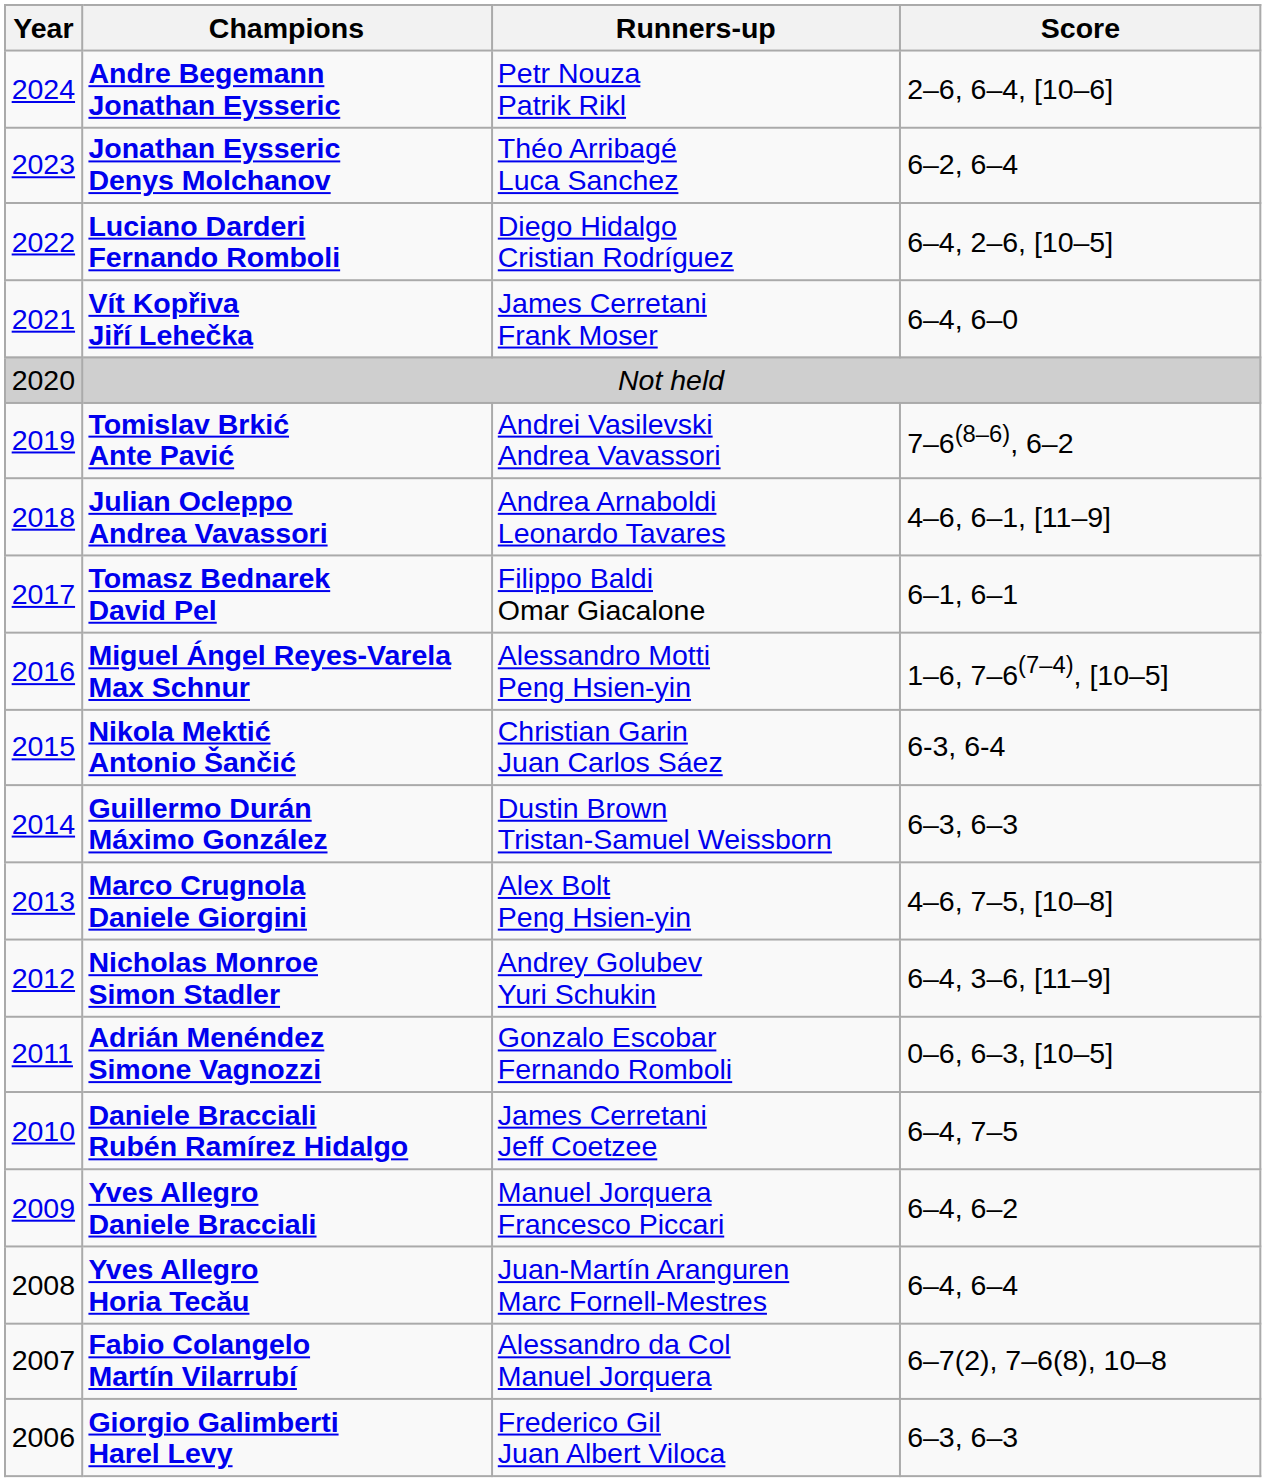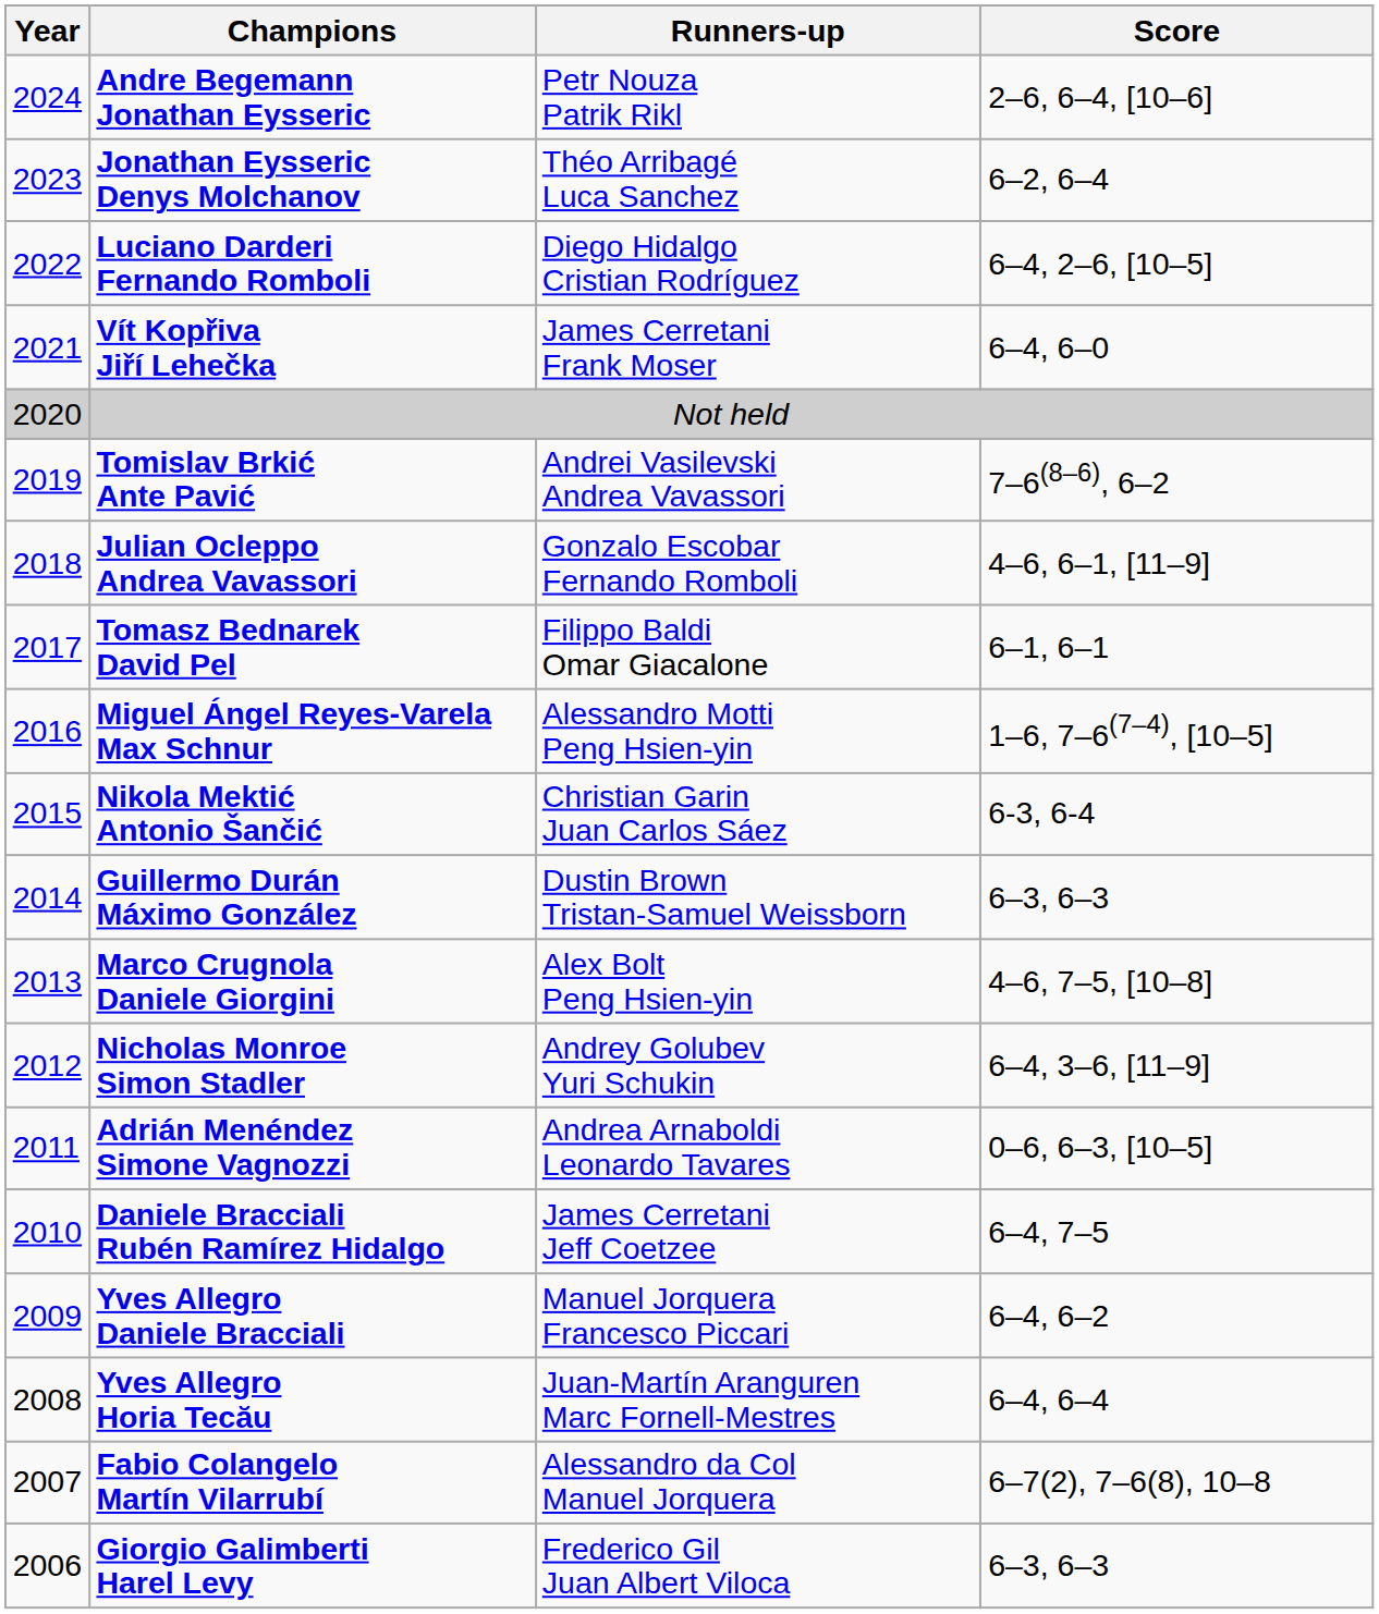Julian Ocleppo Andrea Vavassori | Runners-up: Andrea Arnaboldi Leonardo Tavares -> Gonzalo Escobar Fernando Romboli
Adrián Menéndez Simone Vagnozzi | Runners-up: Gonzalo Escobar Fernando Romboli -> Andrea Arnaboldi Leonardo Tavares
